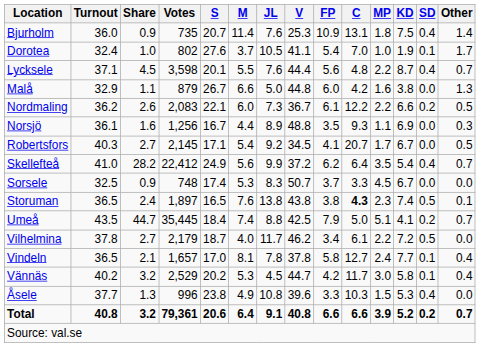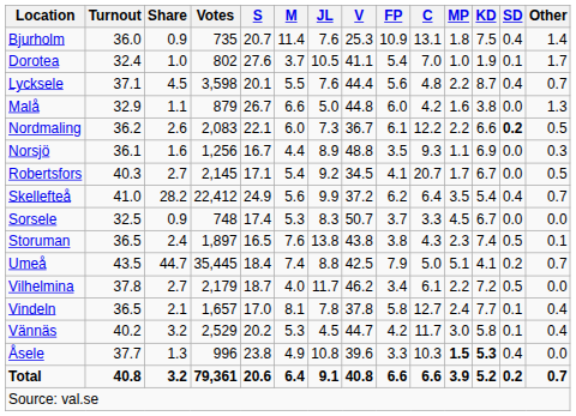Nordmaling | SD: normal -> bold
Storuman | C: bold -> normal
Åsele | MP: normal -> bold
Åsele | KD: normal -> bold
